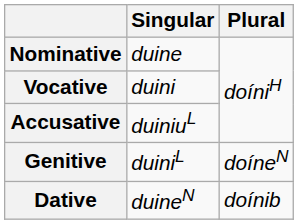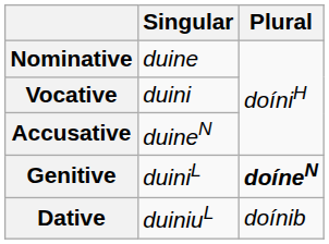Accusative | Singular: duiniuL -> duineN
Genitive | Plural: normal -> bold
Dative | Singular: duineN -> duiniuL
